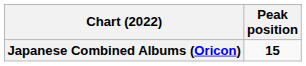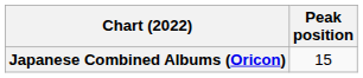row 2 | Peak position: bold -> normal
